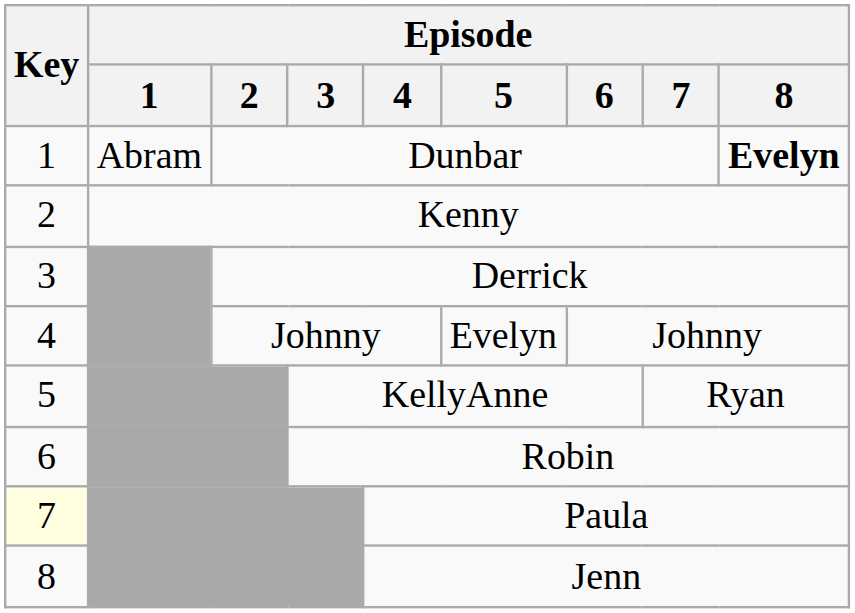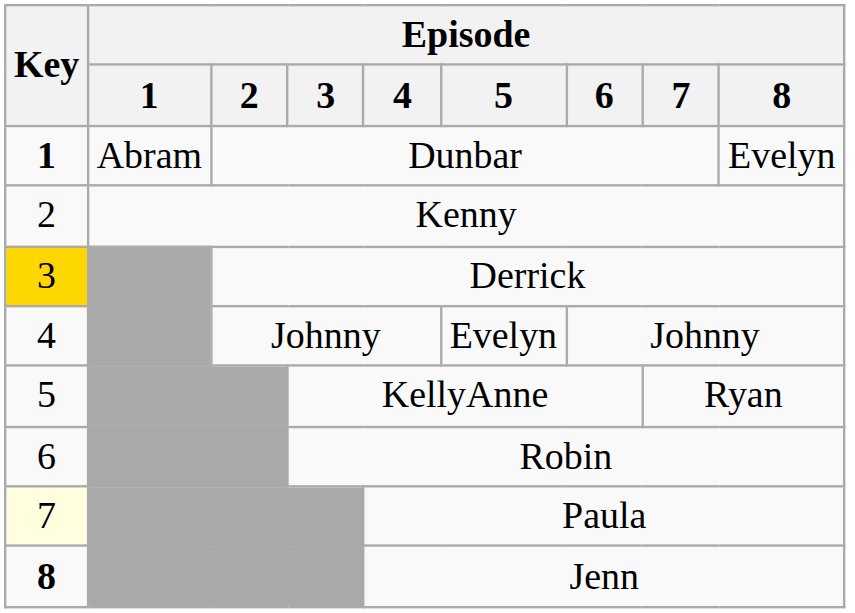row 3 | Key: normal -> bold
row 3 | Episode / 8: bold -> normal
row 5 | Key: no background -> gold background
row 10 | Key: normal -> bold
